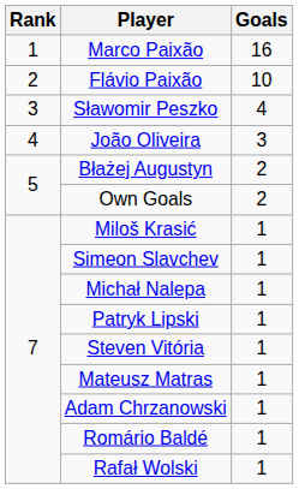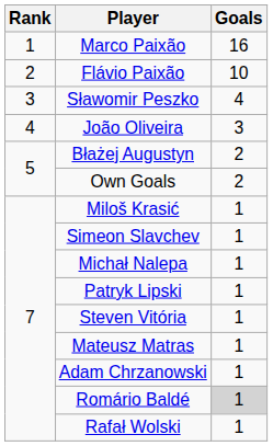Romário Baldé | Goals: no background -> lightgrey background
